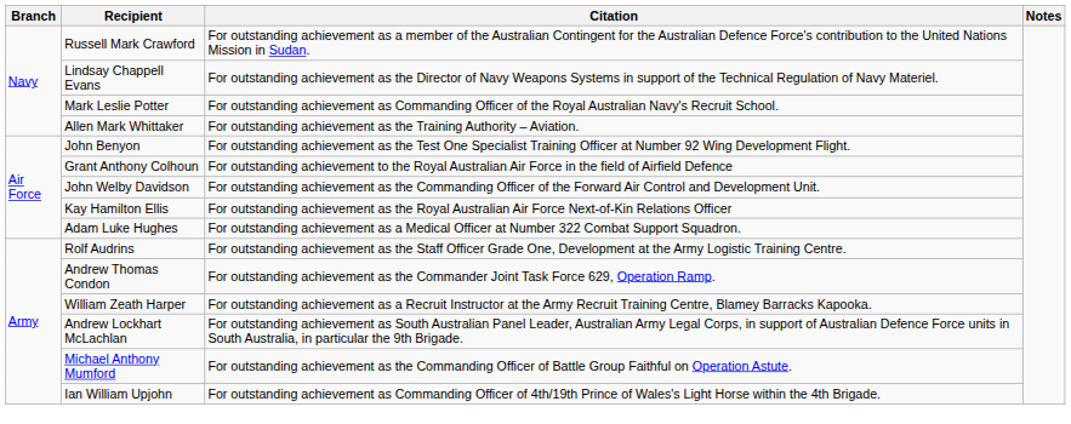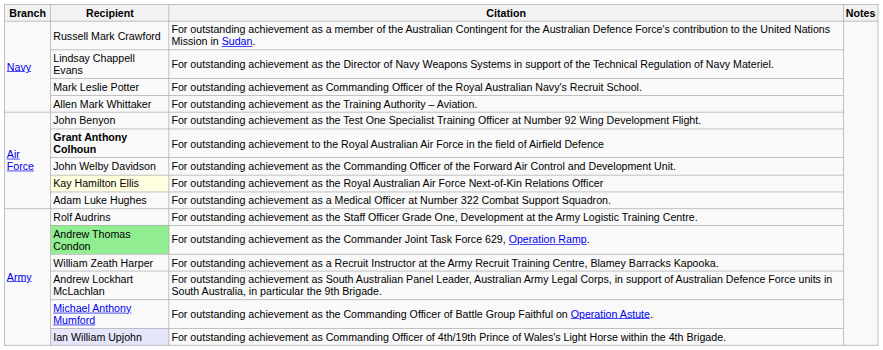Grant Anthony Colhoun | Recipient: normal -> bold
Kay Hamilton Ellis | Recipient: no background -> lightyellow background
Andrew Thomas Condon | Recipient: no background -> lightgreen background
Ian William Upjohn | Recipient: no background -> lavender background
